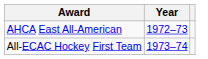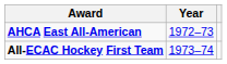row 2 | Award: normal -> bold
row 3 | Award: normal -> bold
